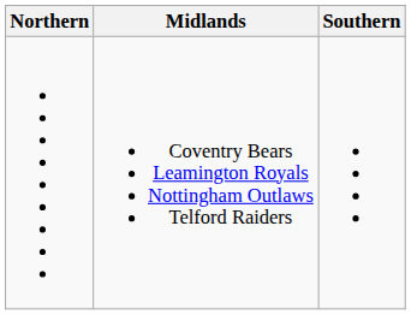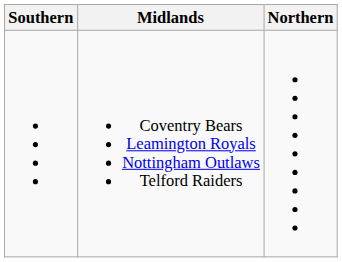columns swapped: Northern <-> Southern
